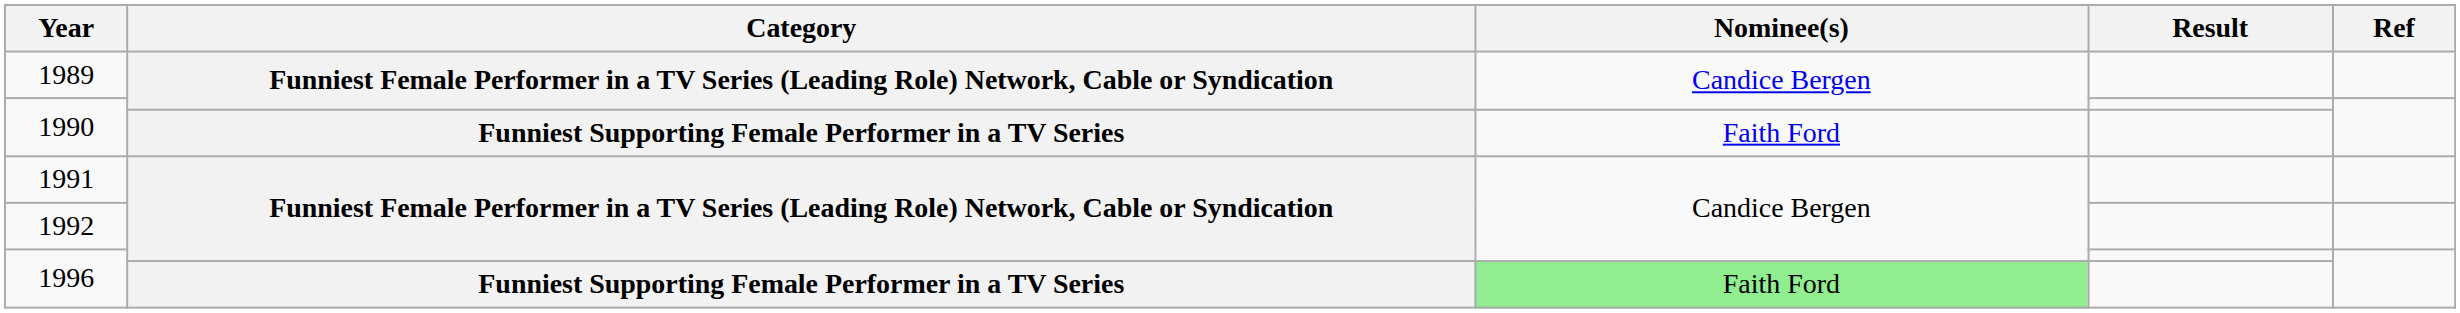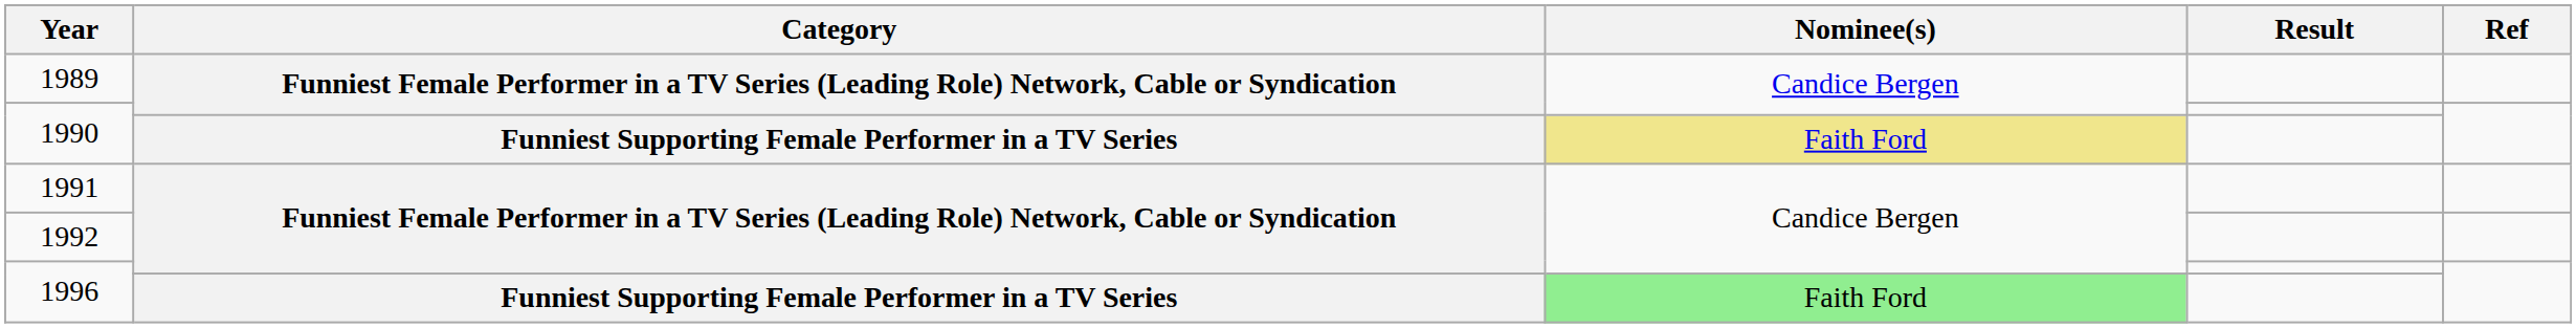1990 / Funniest Supporting Female Performer in a TV Series | Nominee(s): no background -> khaki background
